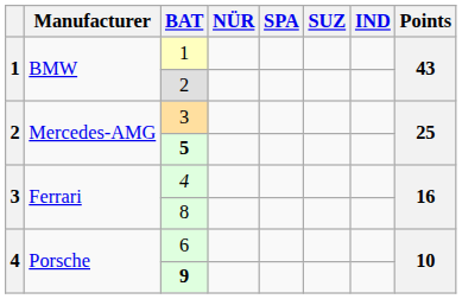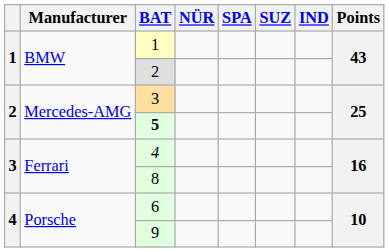9 | BAT: bold -> normal
